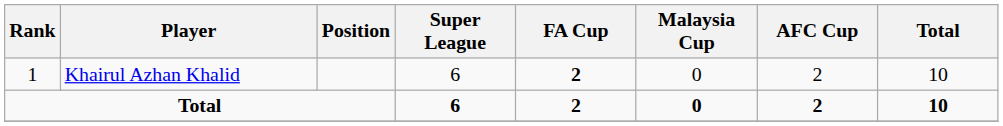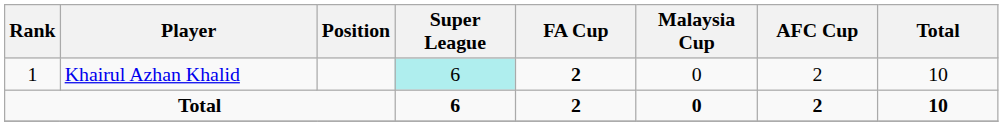1 | Super League: no background -> paleturquoise background
